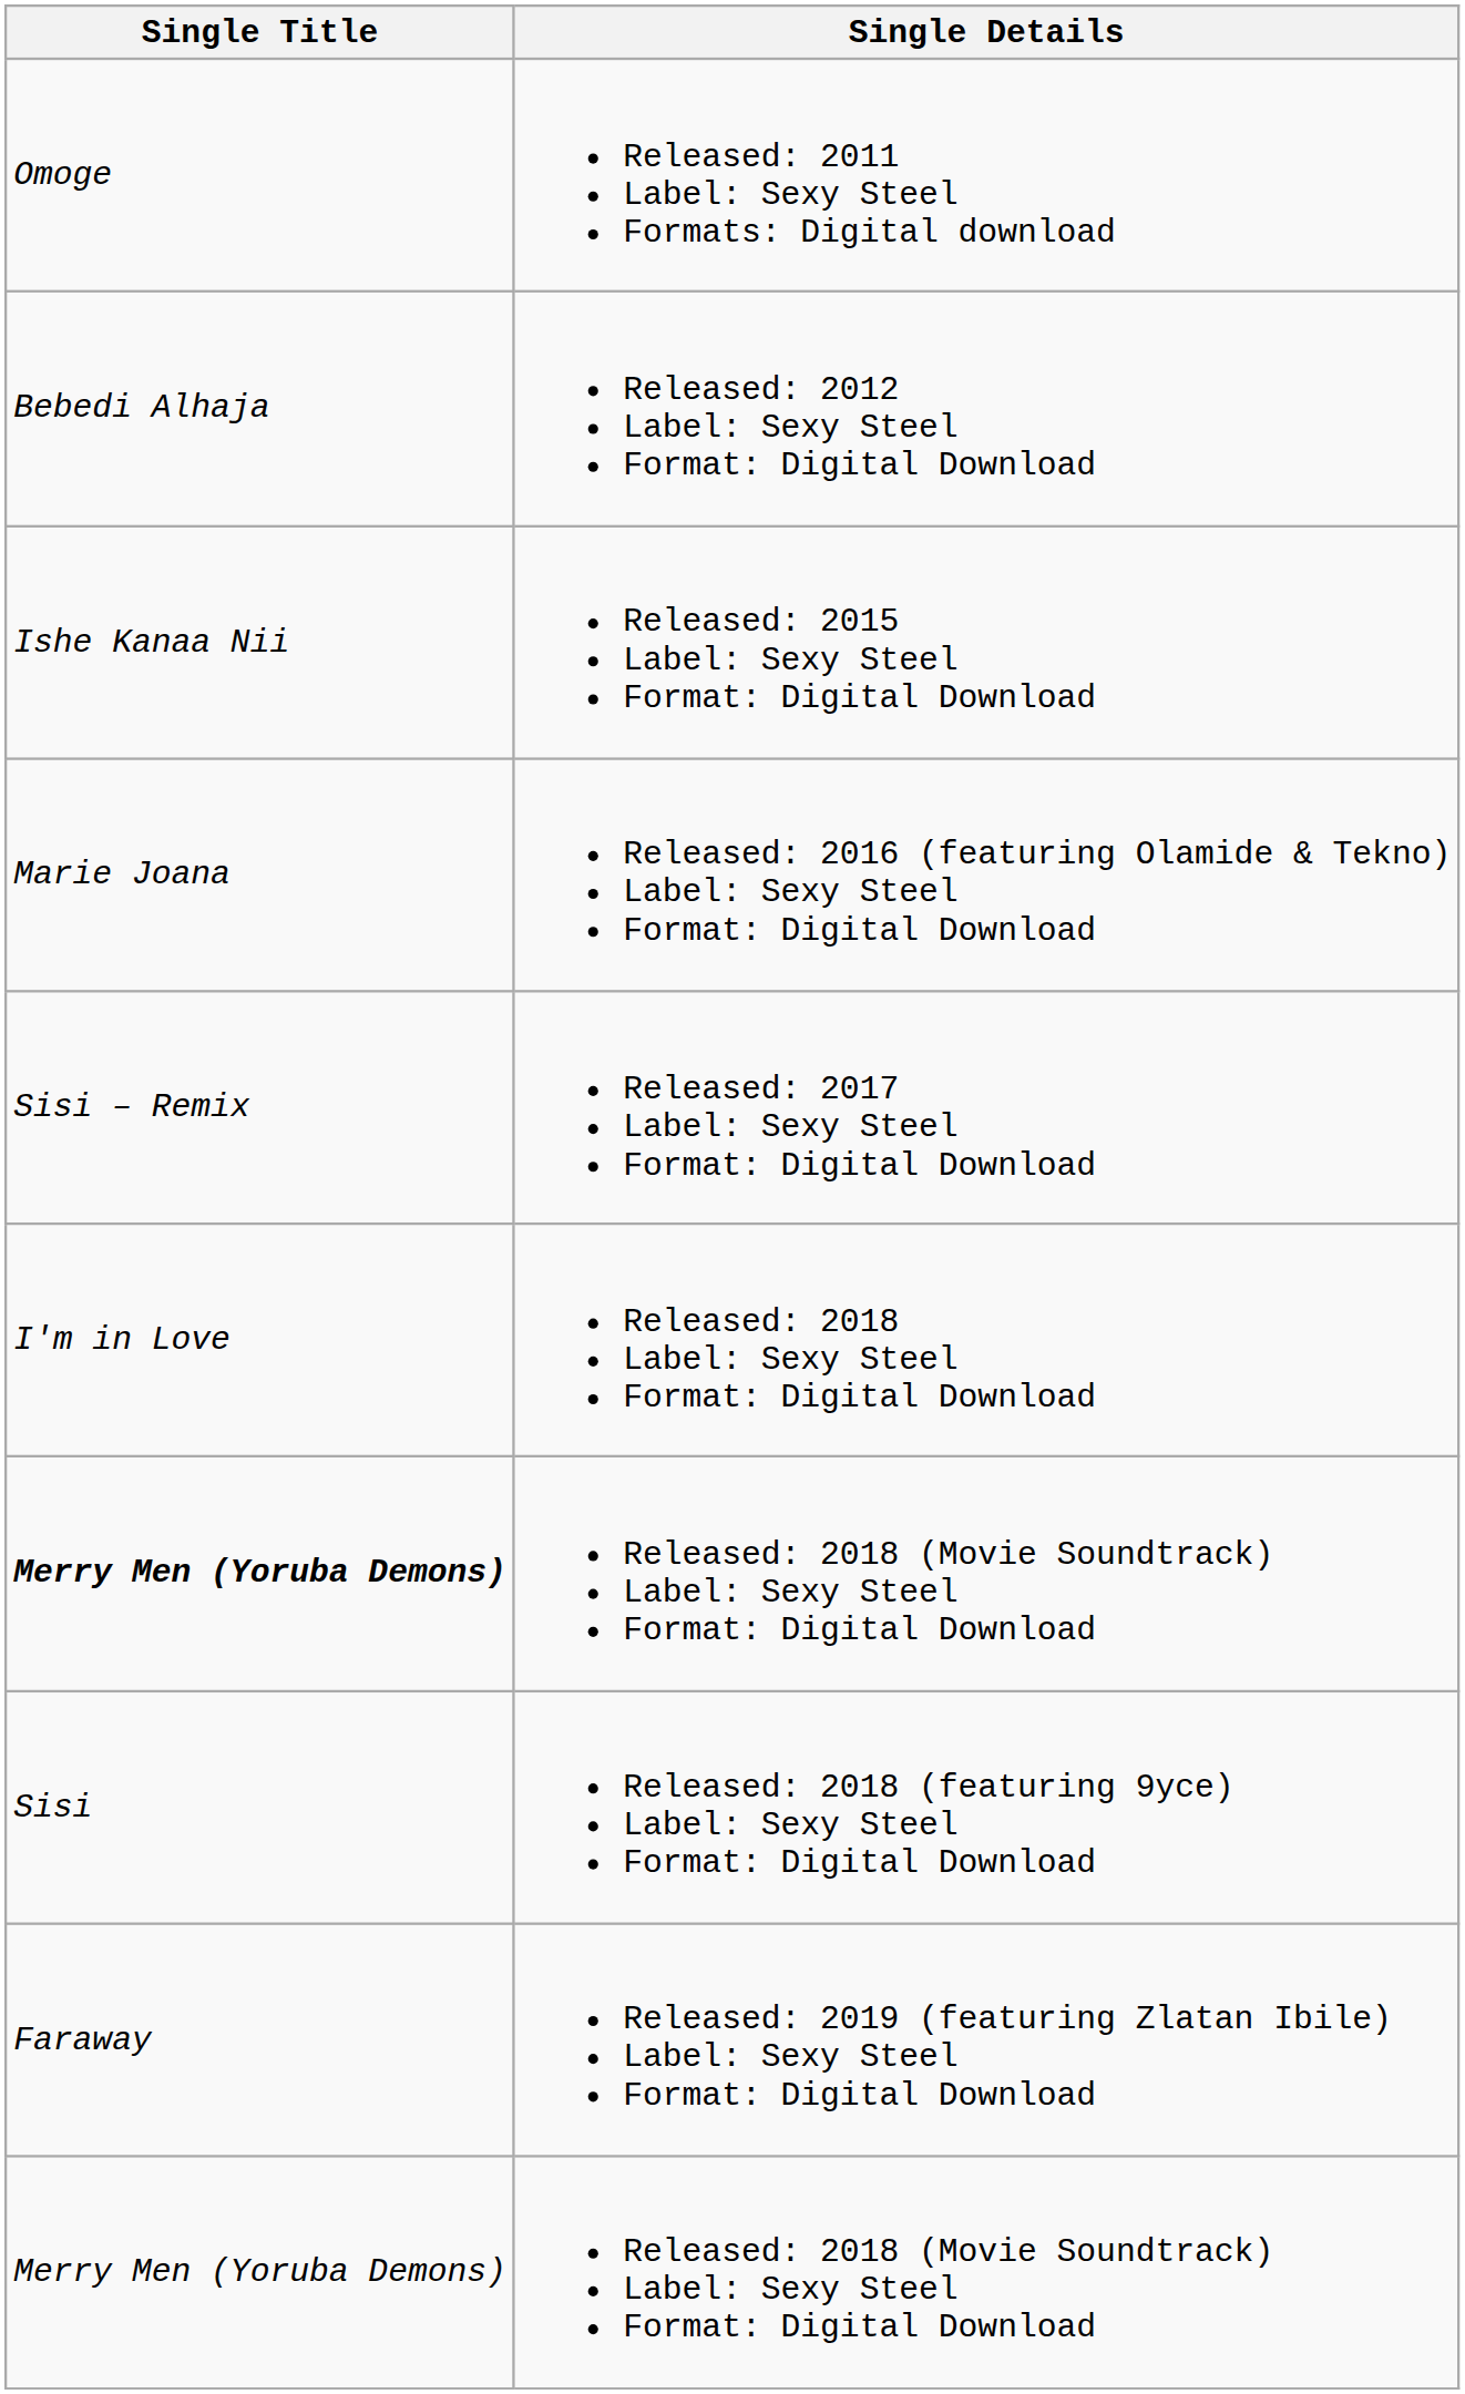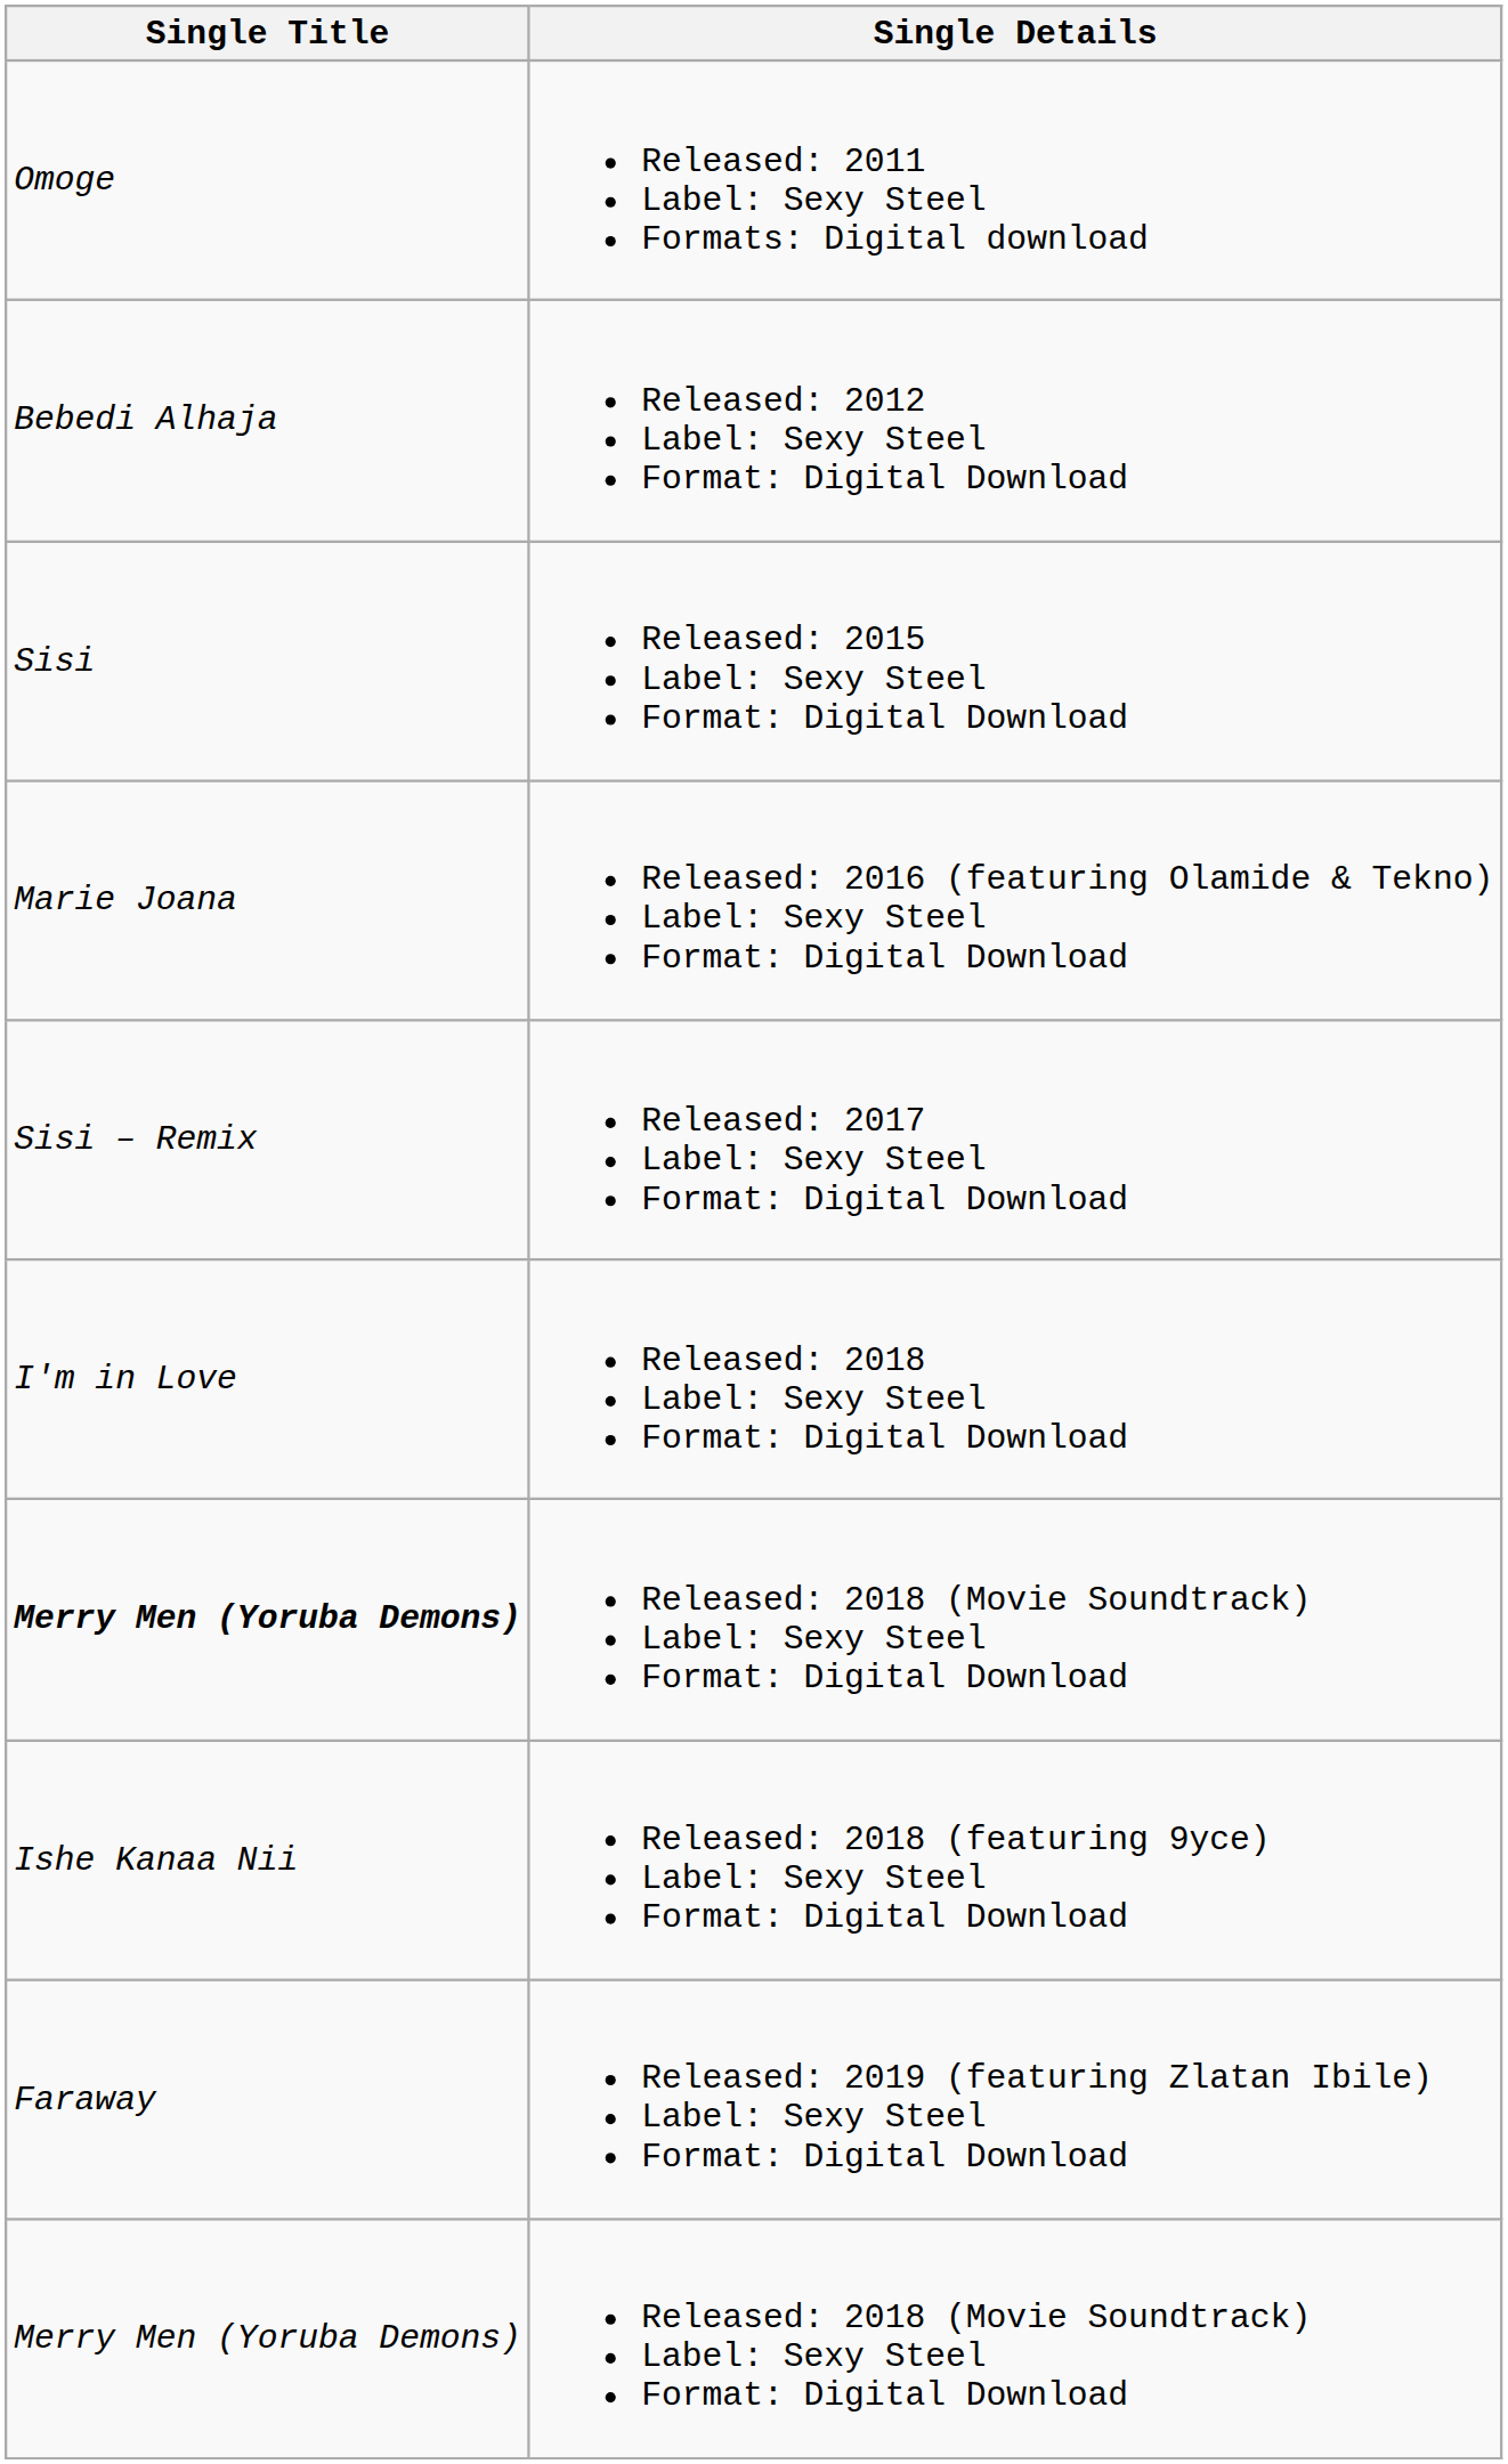row 4 | Single Title: Ishe Kanaa Nii -> Sisi
row 9 | Single Title: Sisi -> Ishe Kanaa Nii
